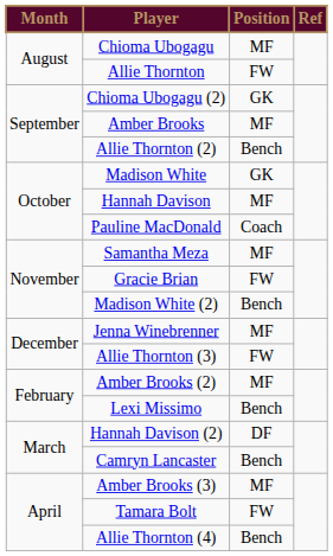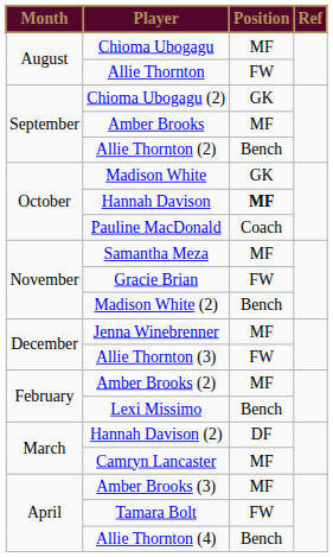Hannah Davison | Position: normal -> bold
Camryn Lancaster | Position: Bench -> MF
